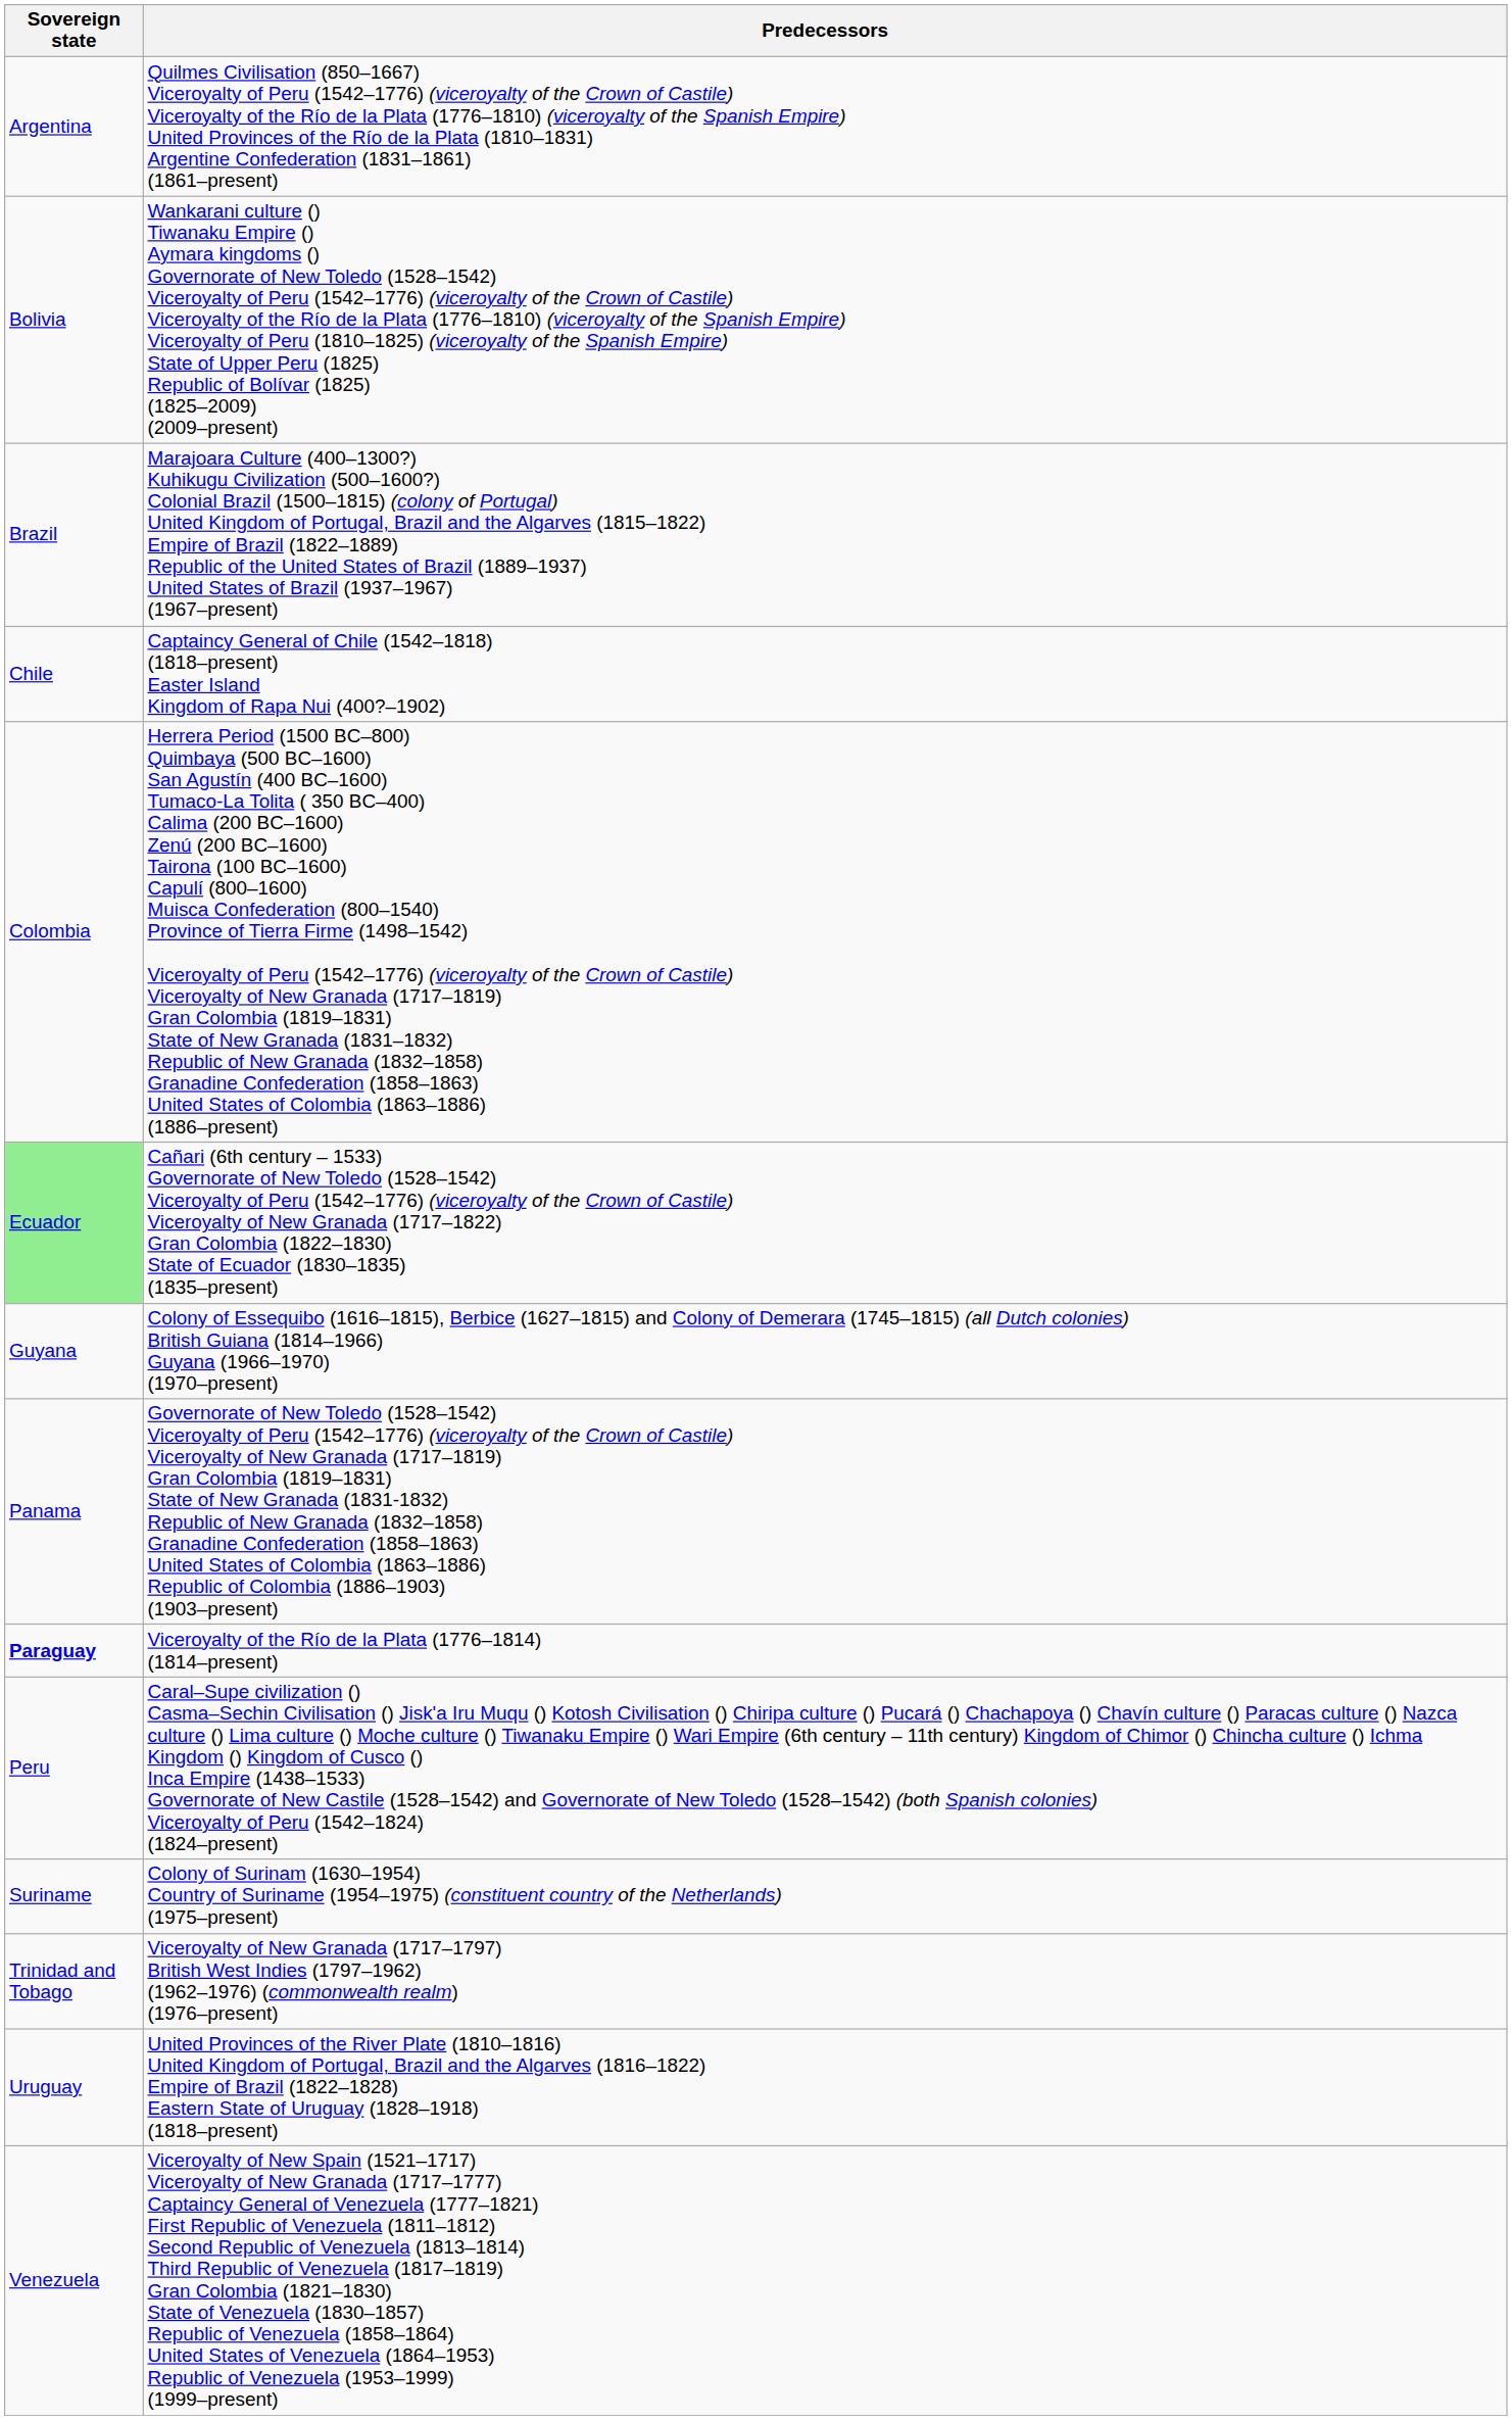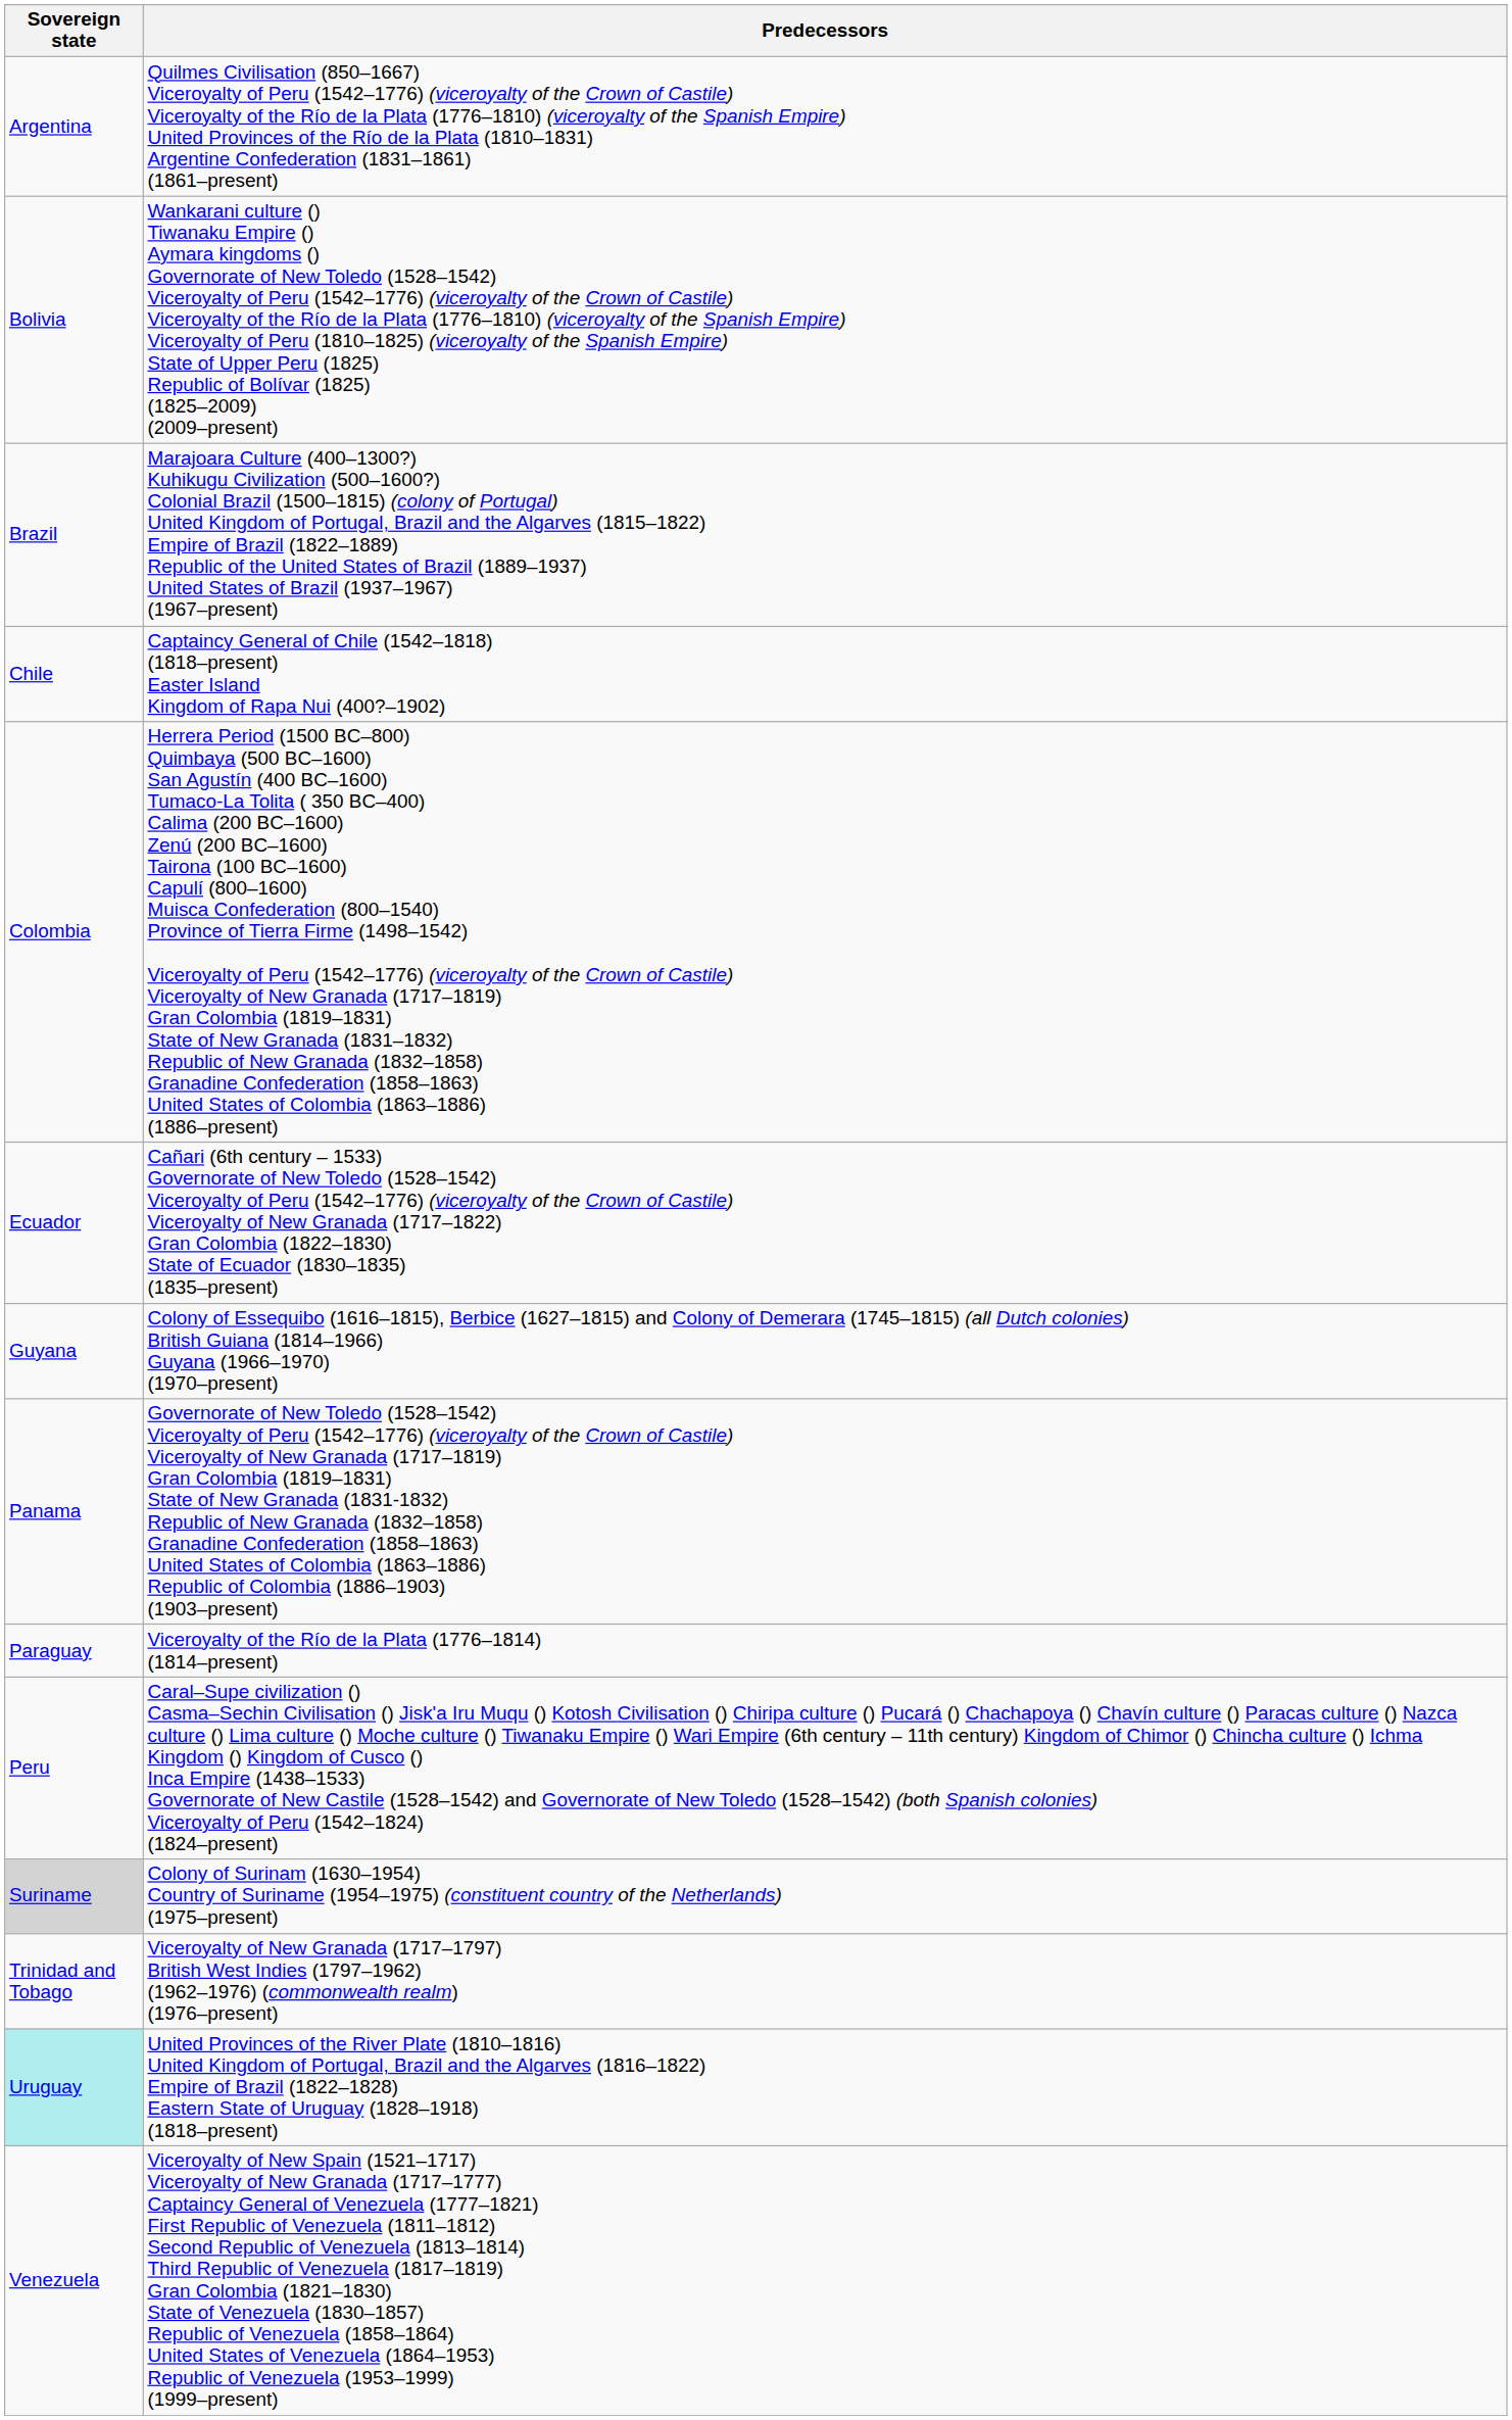Ecuador | Sovereign state: lightgreen background -> no background
Paraguay | Sovereign state: bold -> normal
Suriname | Sovereign state: no background -> lightgrey background
Uruguay | Sovereign state: no background -> paleturquoise background
